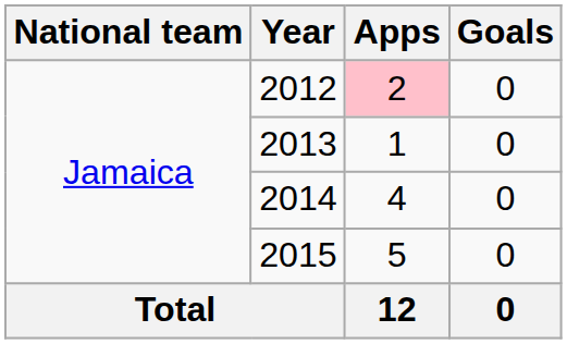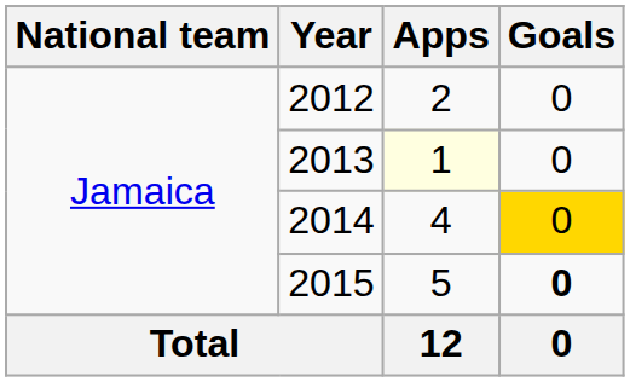2012 | Apps: pink background -> no background
2013 | Apps: no background -> lightyellow background
2014 | Goals: no background -> gold background
2015 | Goals: normal -> bold
